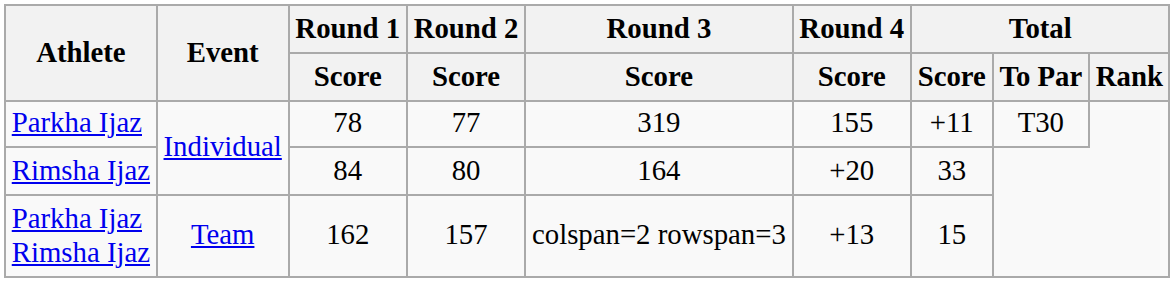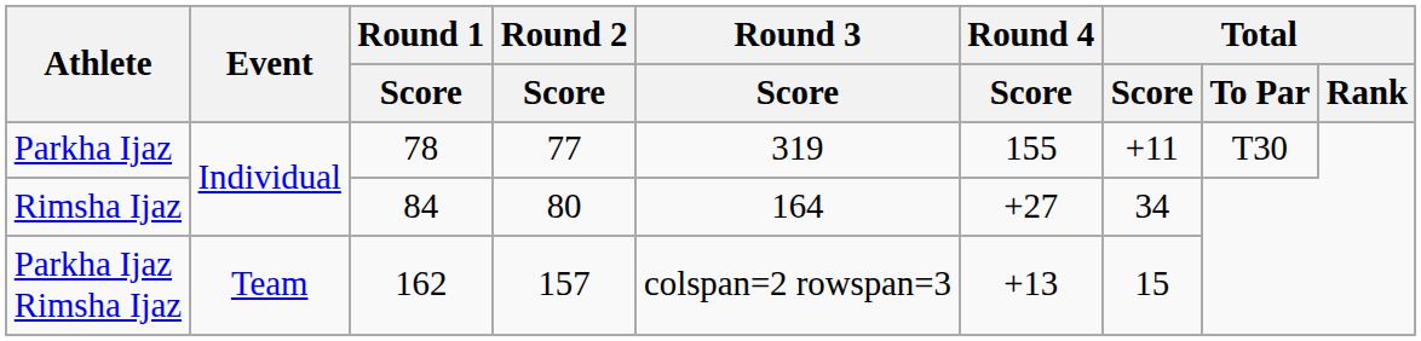Rimsha Ijaz | Round 4 / Score: +20 -> +27
Rimsha Ijaz | Total / Score: 33 -> 34
